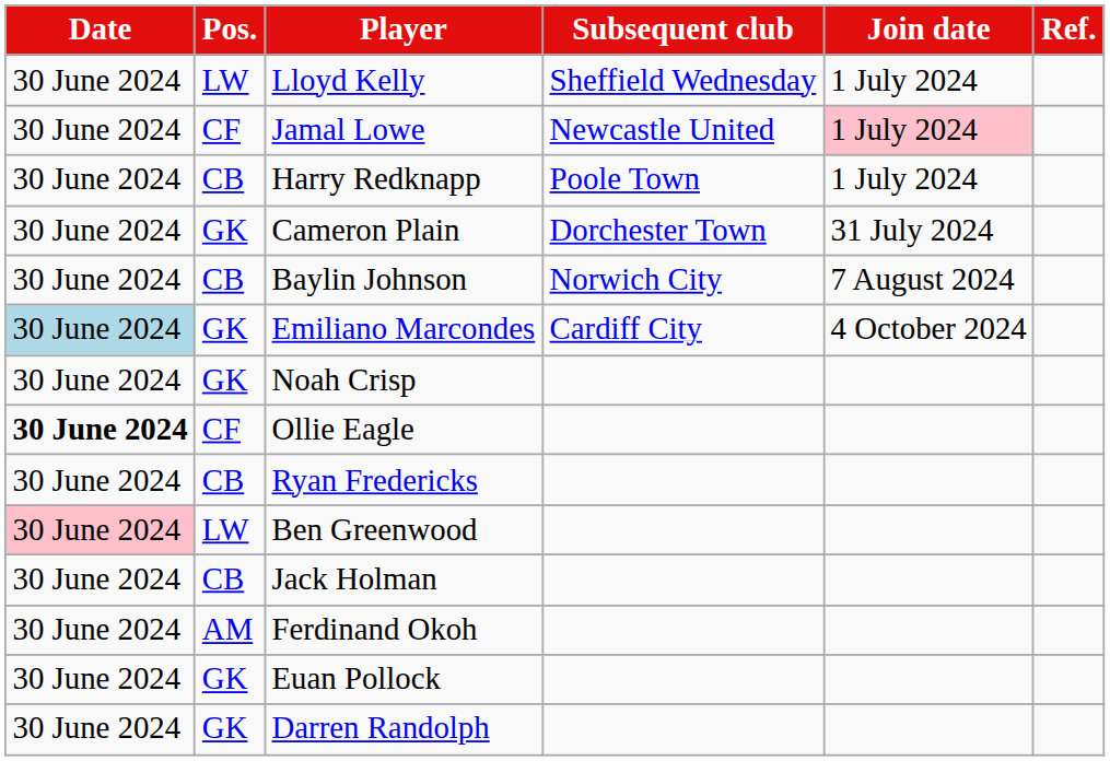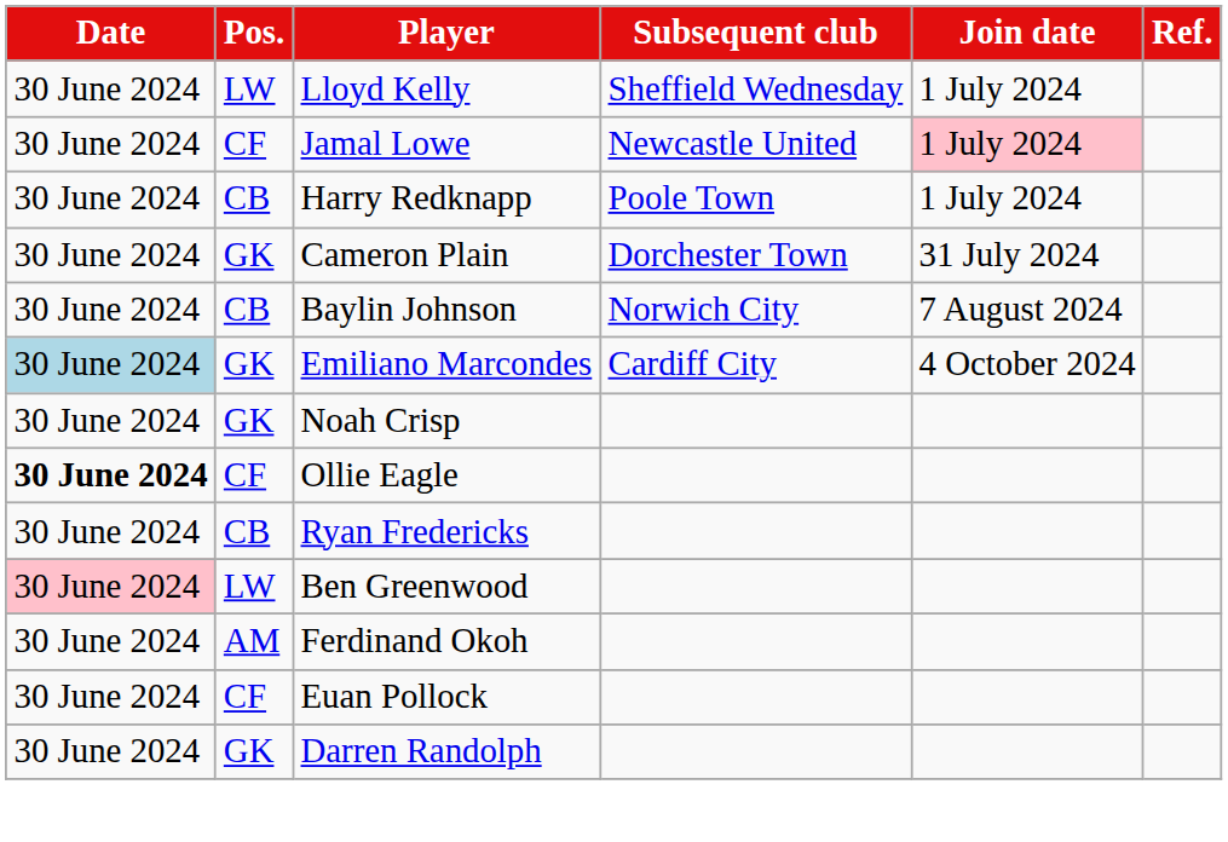- row: 30 June 2024 | CB | Jack Holman
Euan Pollock | Pos.: GK -> CF
